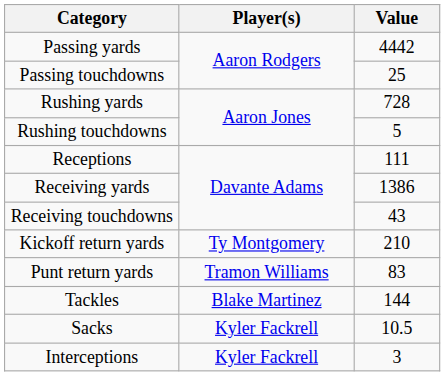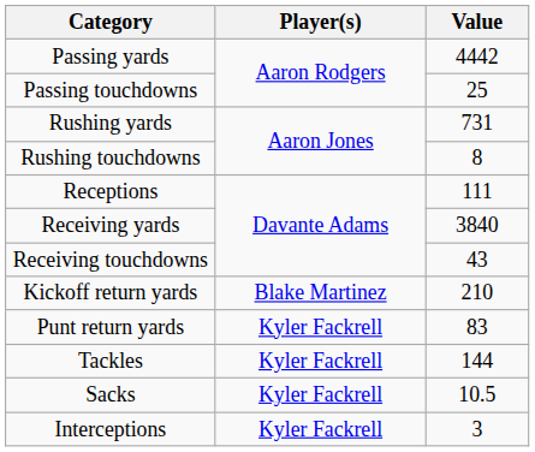Rushing yards | Value: 728 -> 731
Rushing touchdowns | Value: 5 -> 8
Receiving yards | Value: 1386 -> 3840
Kickoff return yards | Player(s): Ty Montgomery -> Blake Martinez
Punt return yards | Player(s): Tramon Williams -> Kyler Fackrell
Tackles | Player(s): Blake Martinez -> Kyler Fackrell
